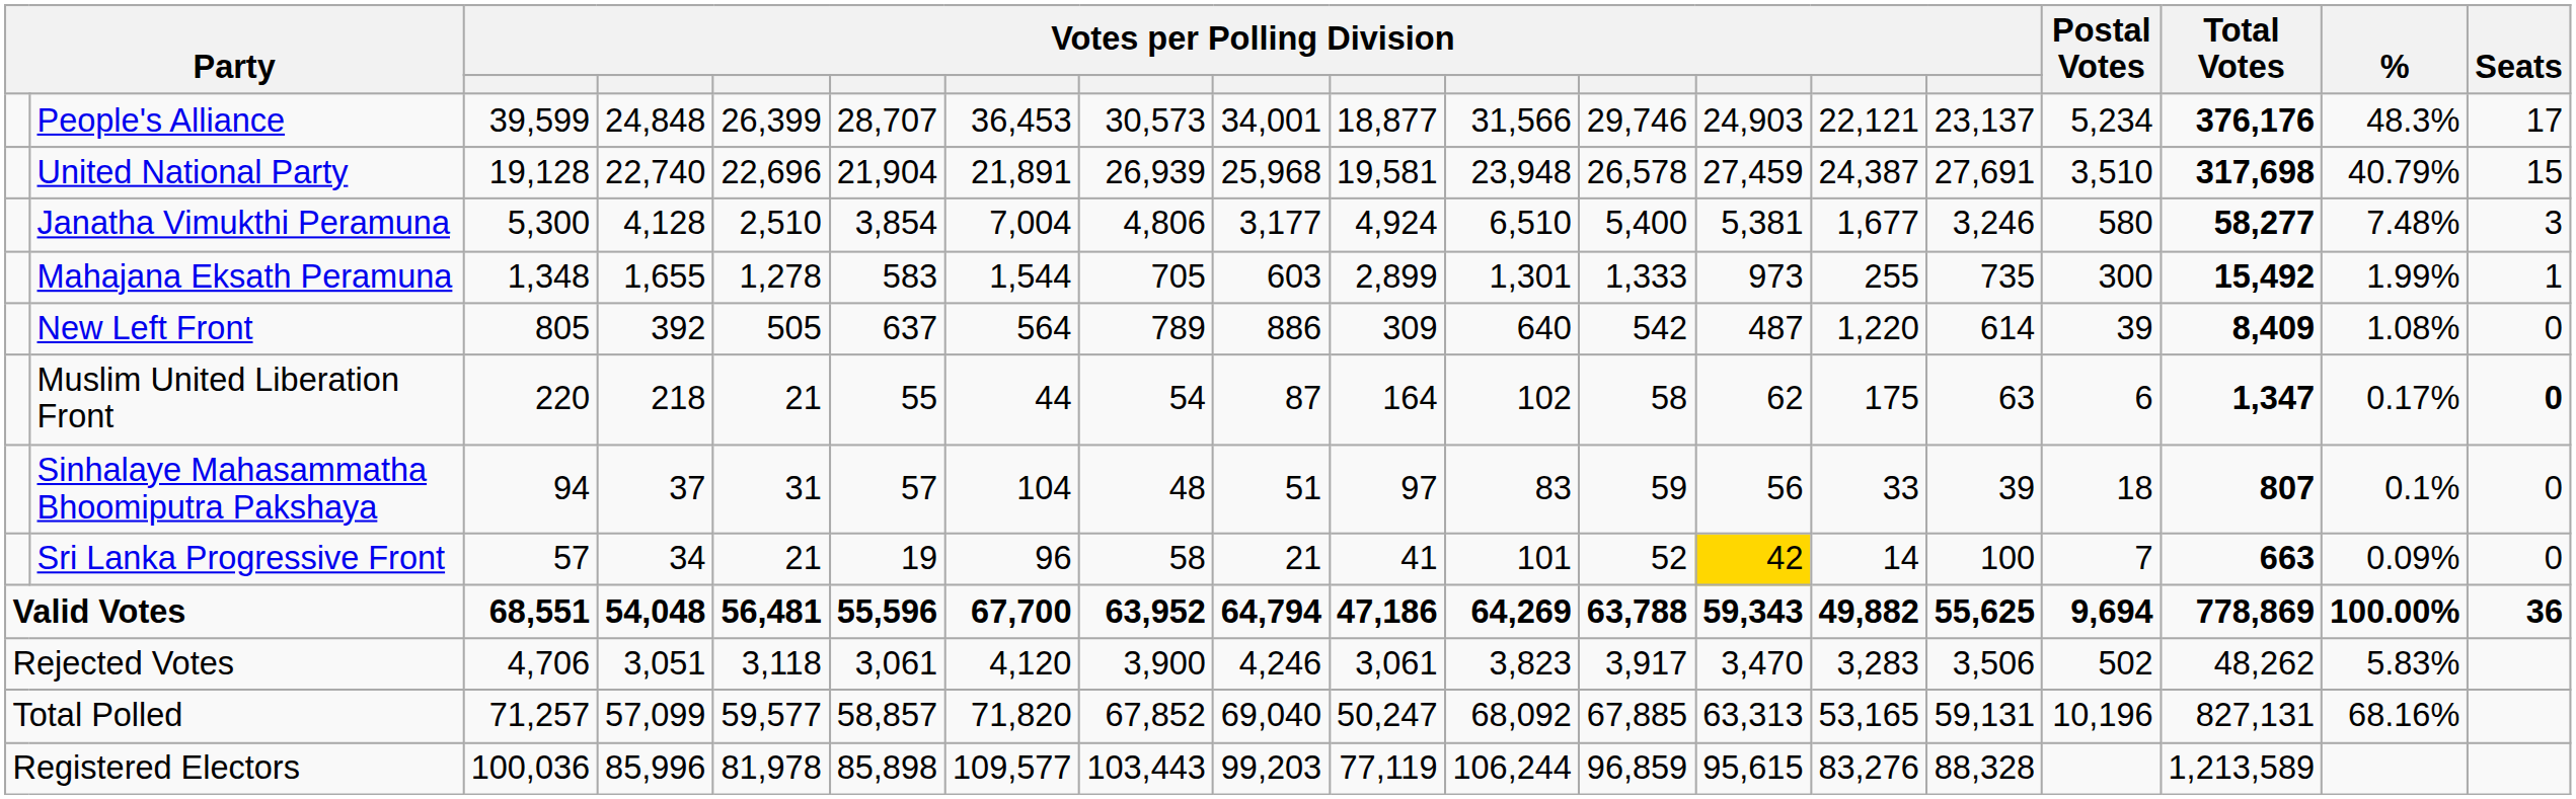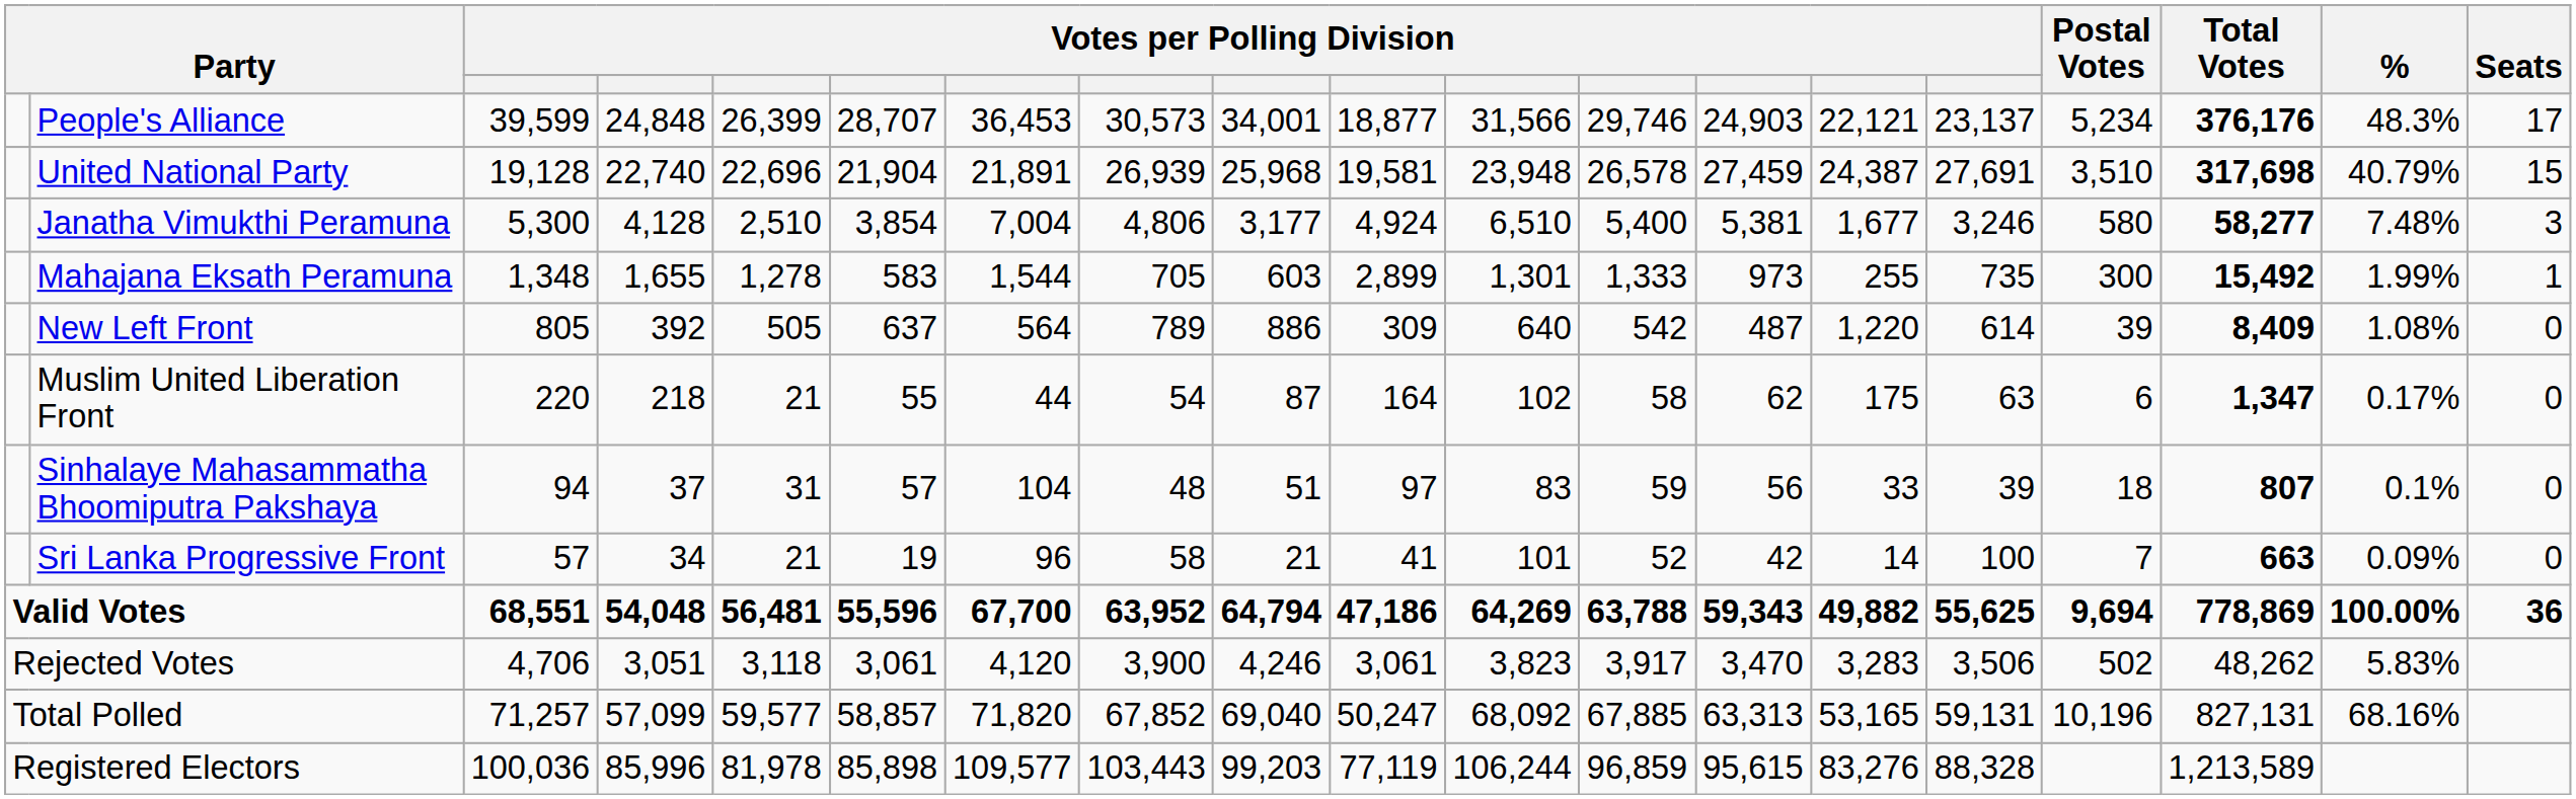Muslim United Liberation Front | Seats: bold -> normal
Sri Lanka Progressive Front | column 13: gold background -> no background
